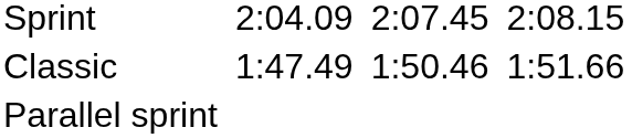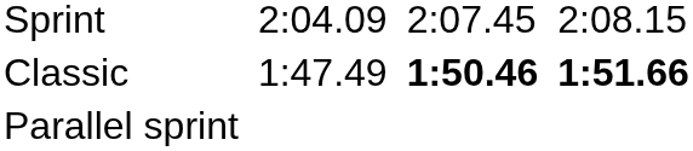Classic | column 3: normal -> bold
Classic | column 4: normal -> bold
